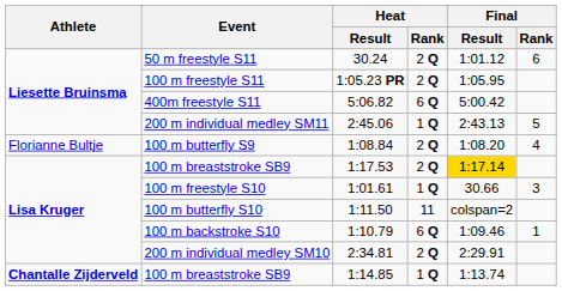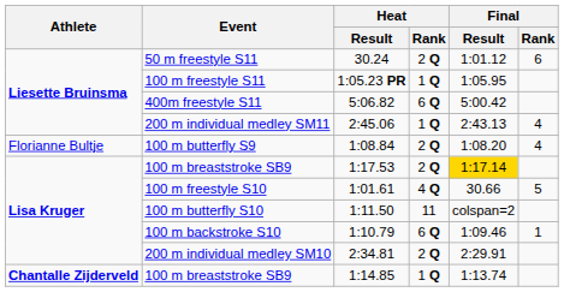100 m freestyle S11 | Heat / Rank: 2 Q -> 1 Q
200 m individual medley SM11 | Final / Rank: 5 -> 4
100 m freestyle S10 | Heat / Rank: 1 Q -> 4 Q
100 m freestyle S10 | Final / Rank: 3 -> 5
